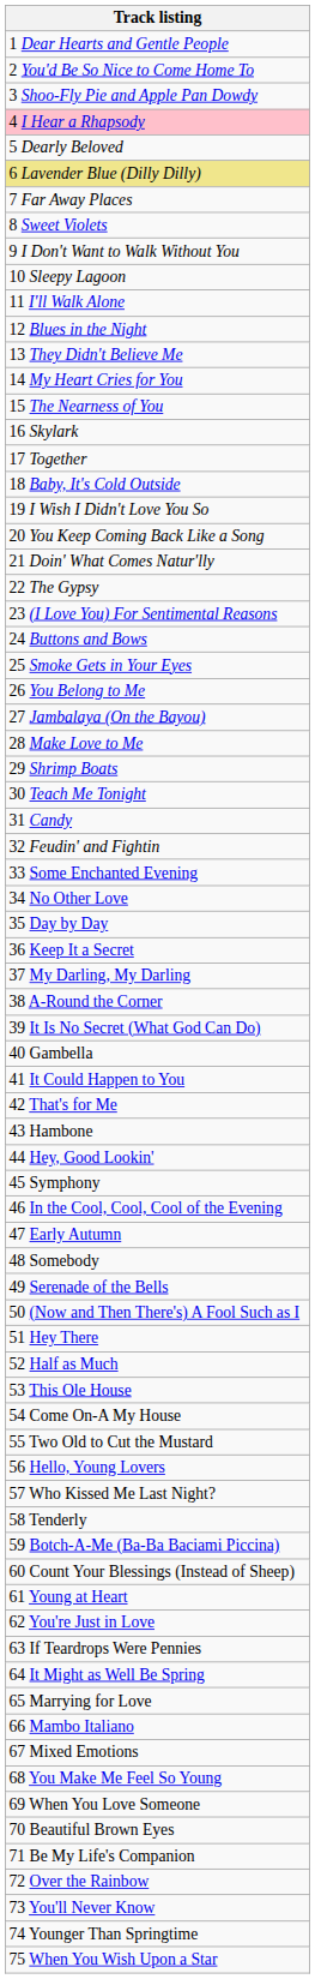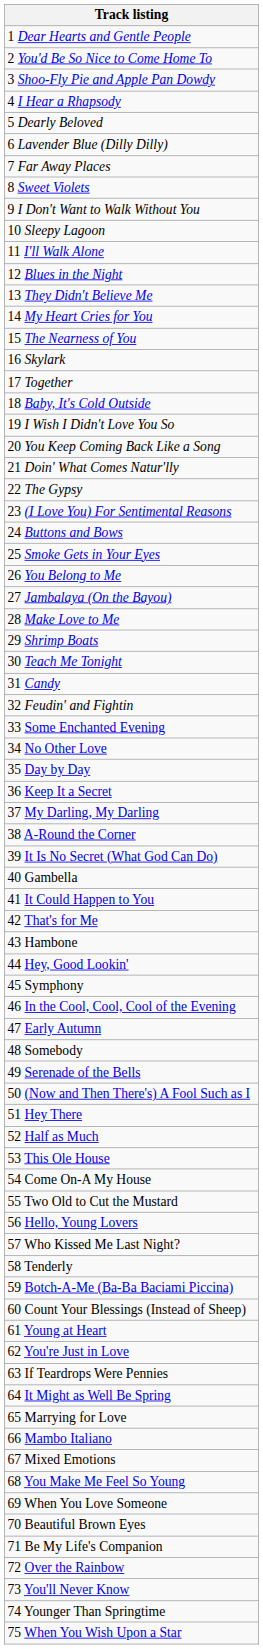row 5 | column 1: pink background -> no background
row 7 | column 1: khaki background -> no background
